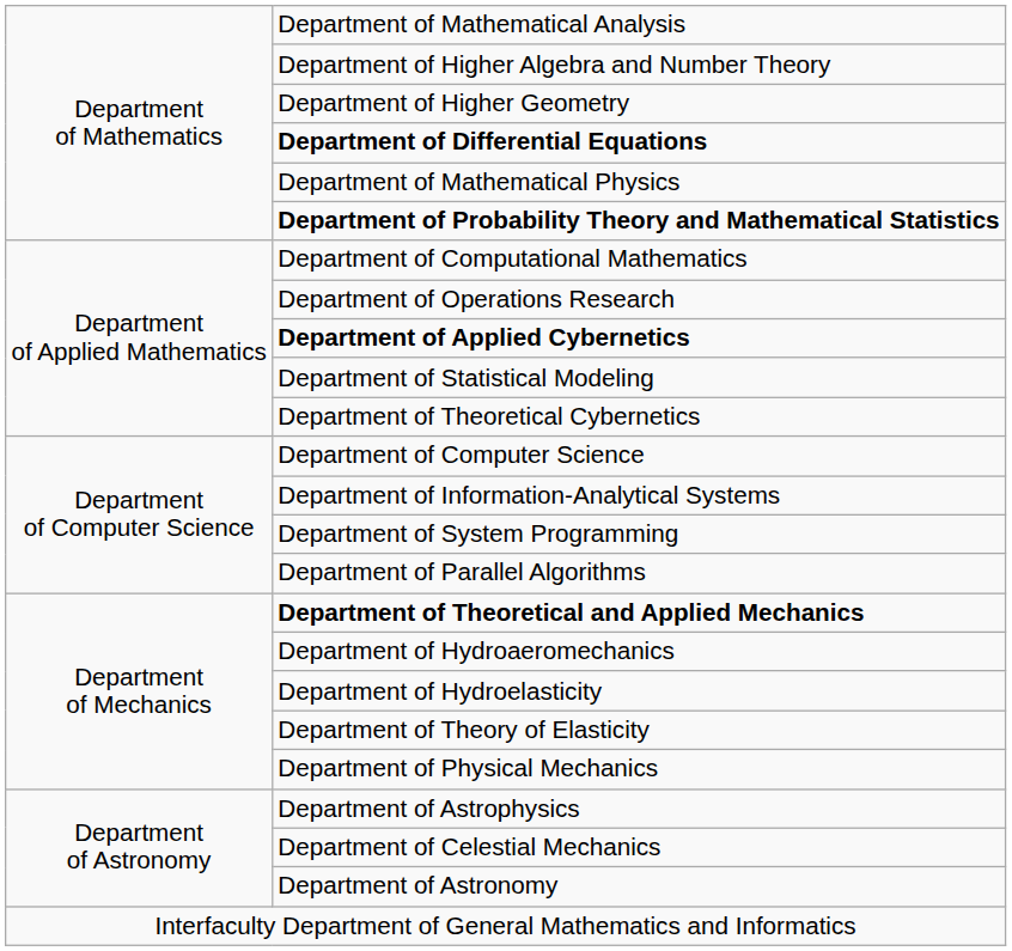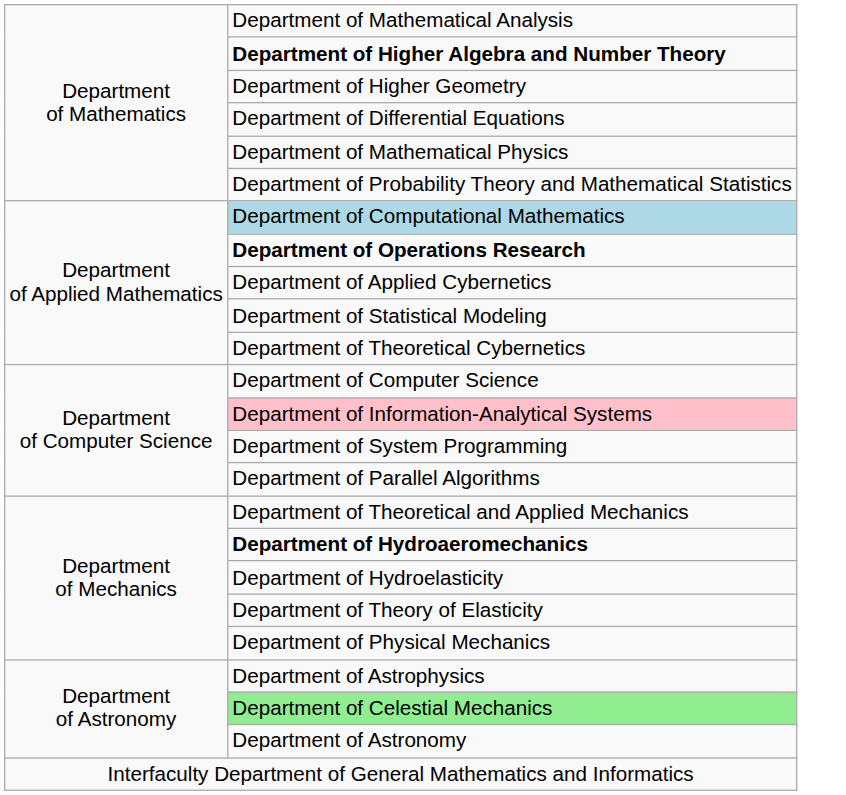Department of Higher Algebra and Number Theory | column 2: normal -> bold
Department of Differential Equations | column 2: bold -> normal
Department of Probability Theory and Mathematical Statistics | column 2: bold -> normal
Department of Computational Mathematics | column 2: no background -> lightblue background
Department of Operations Research | column 2: normal -> bold
Department of Applied Cybernetics | column 2: bold -> normal
Department of Information-Analytical Systems | column 2: no background -> pink background
Department of Theoretical and Applied Mechanics | column 2: bold -> normal
Department of Hydroaeromechanics | column 2: normal -> bold
Department of Celestial Mechanics | column 2: no background -> lightgreen background
